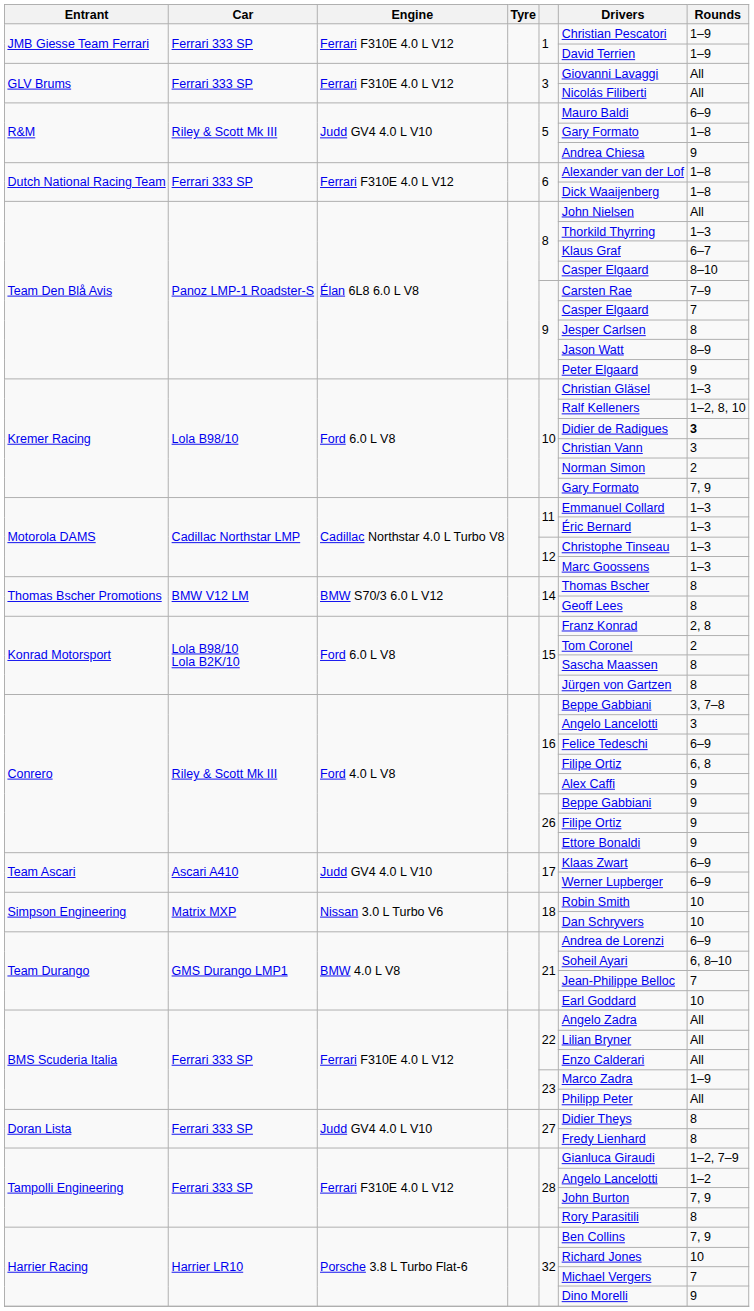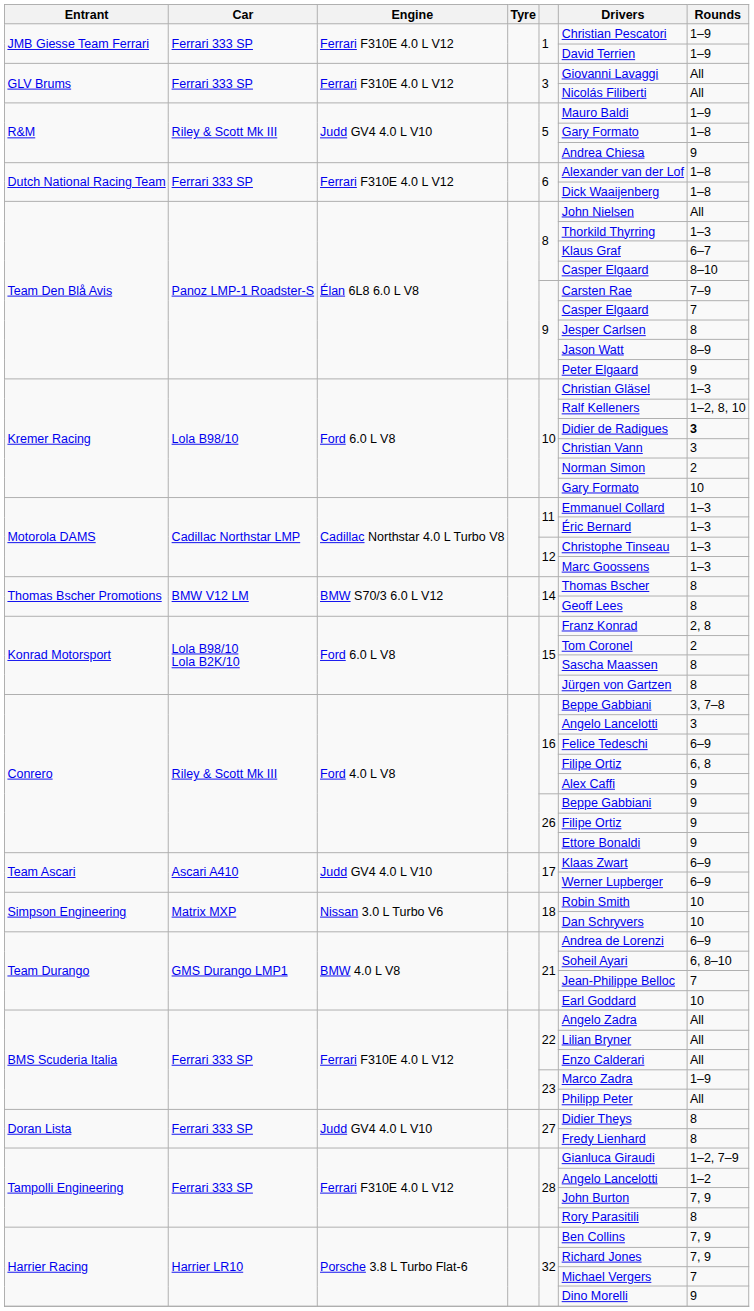row 6 | Rounds: 6–9 -> 1–9
row 25 | Rounds: 7, 9 -> 10
row 64 | Rounds: 10 -> 7, 9
